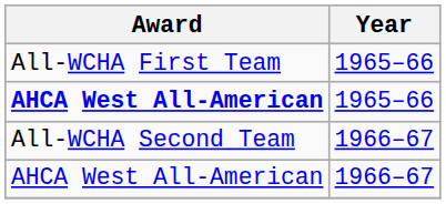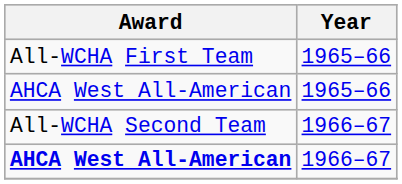row 3 | Award: bold -> normal
row 5 | Award: normal -> bold
